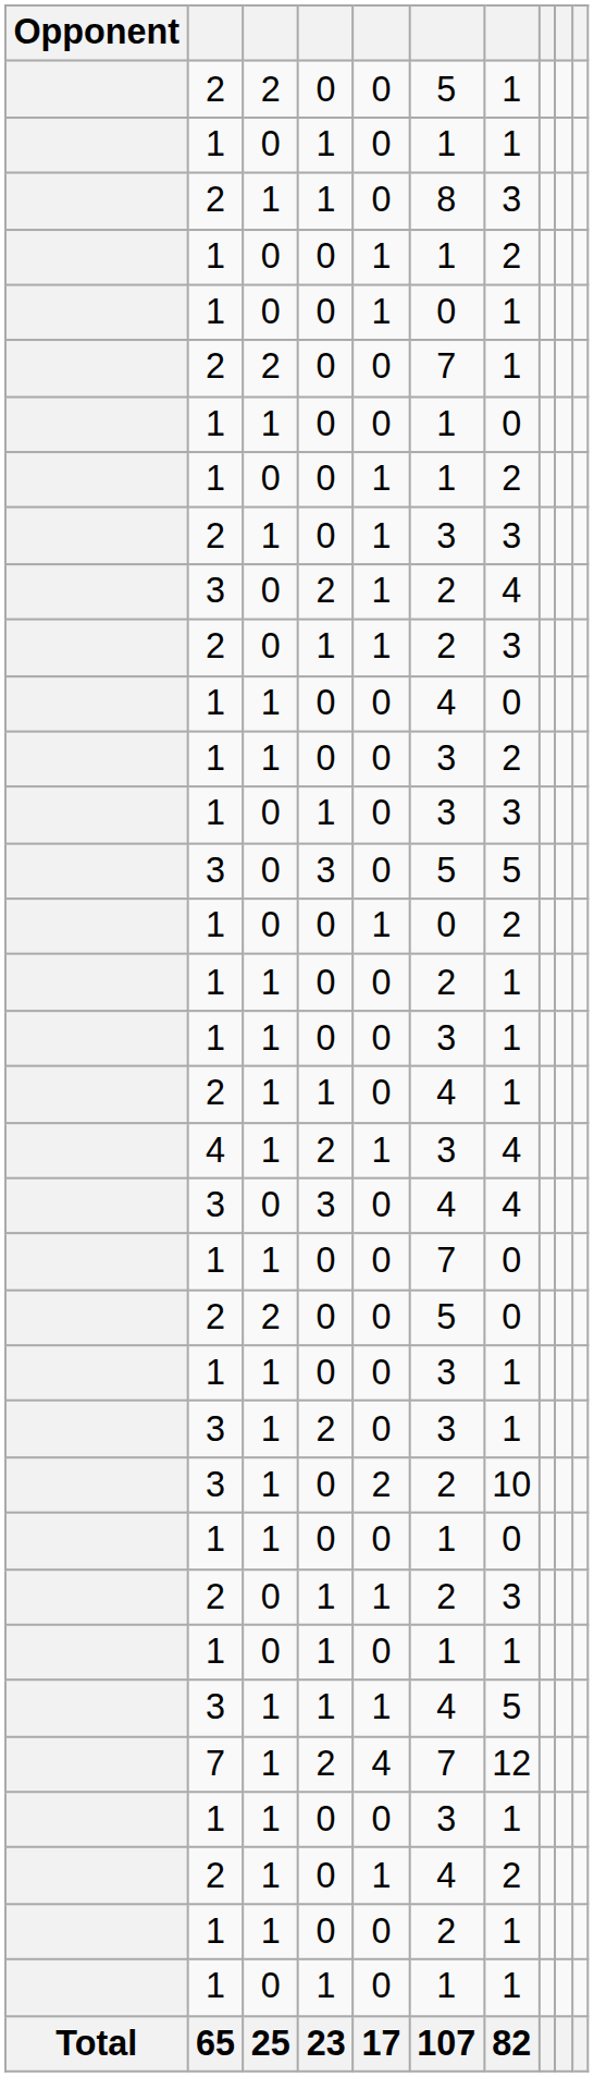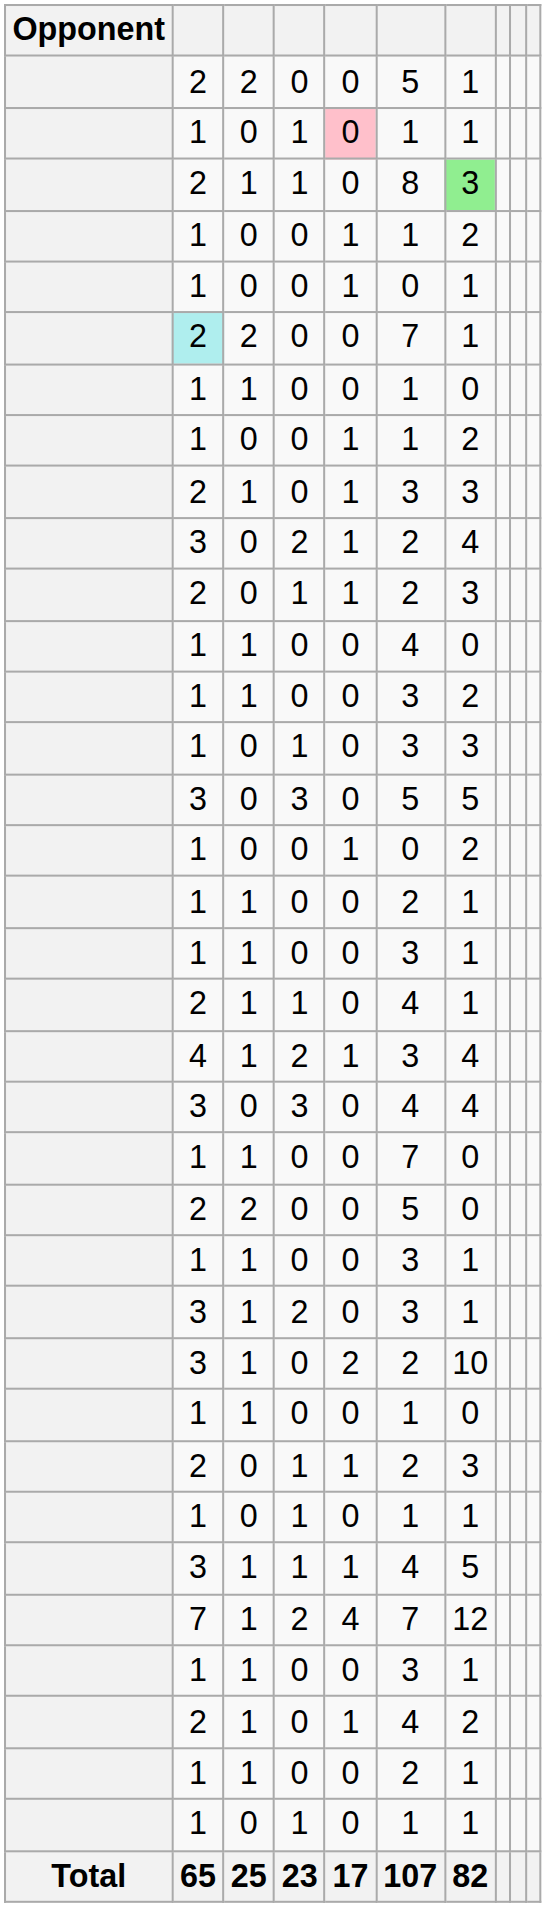row 3 | column 5: no background -> pink background
row 4 | column 7: no background -> lightgreen background
row 7 | column 2: no background -> paleturquoise background
